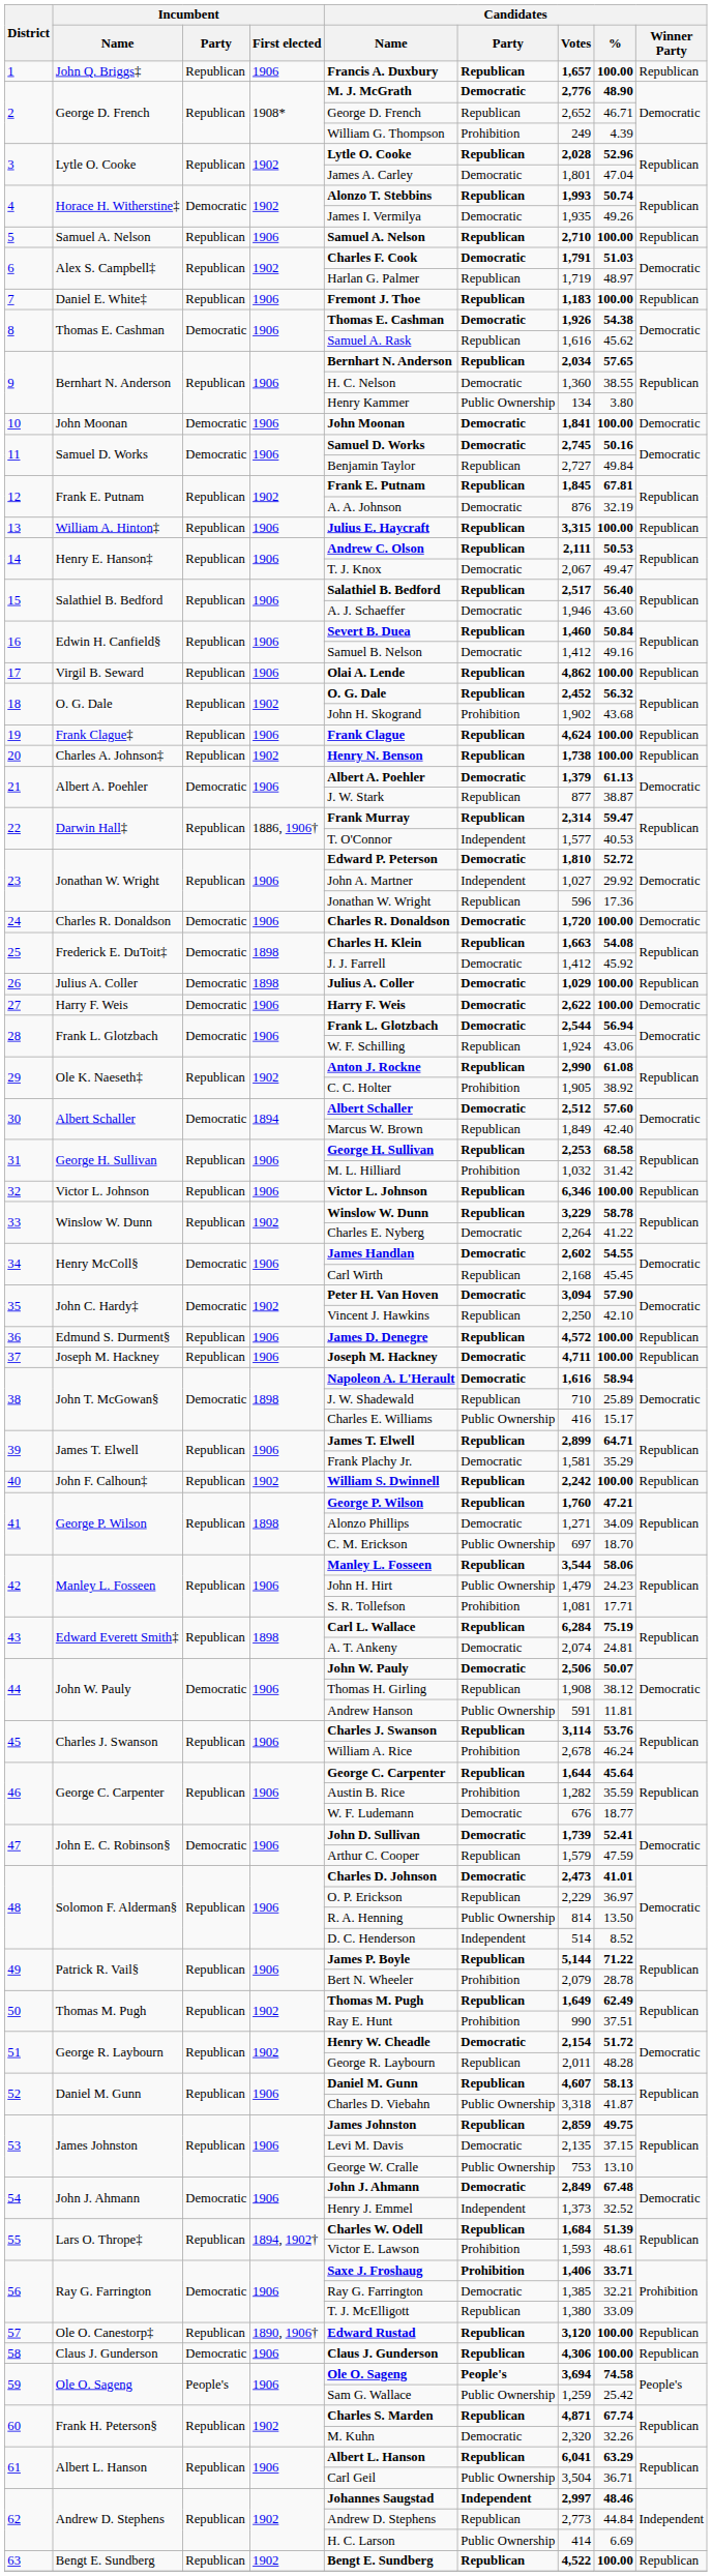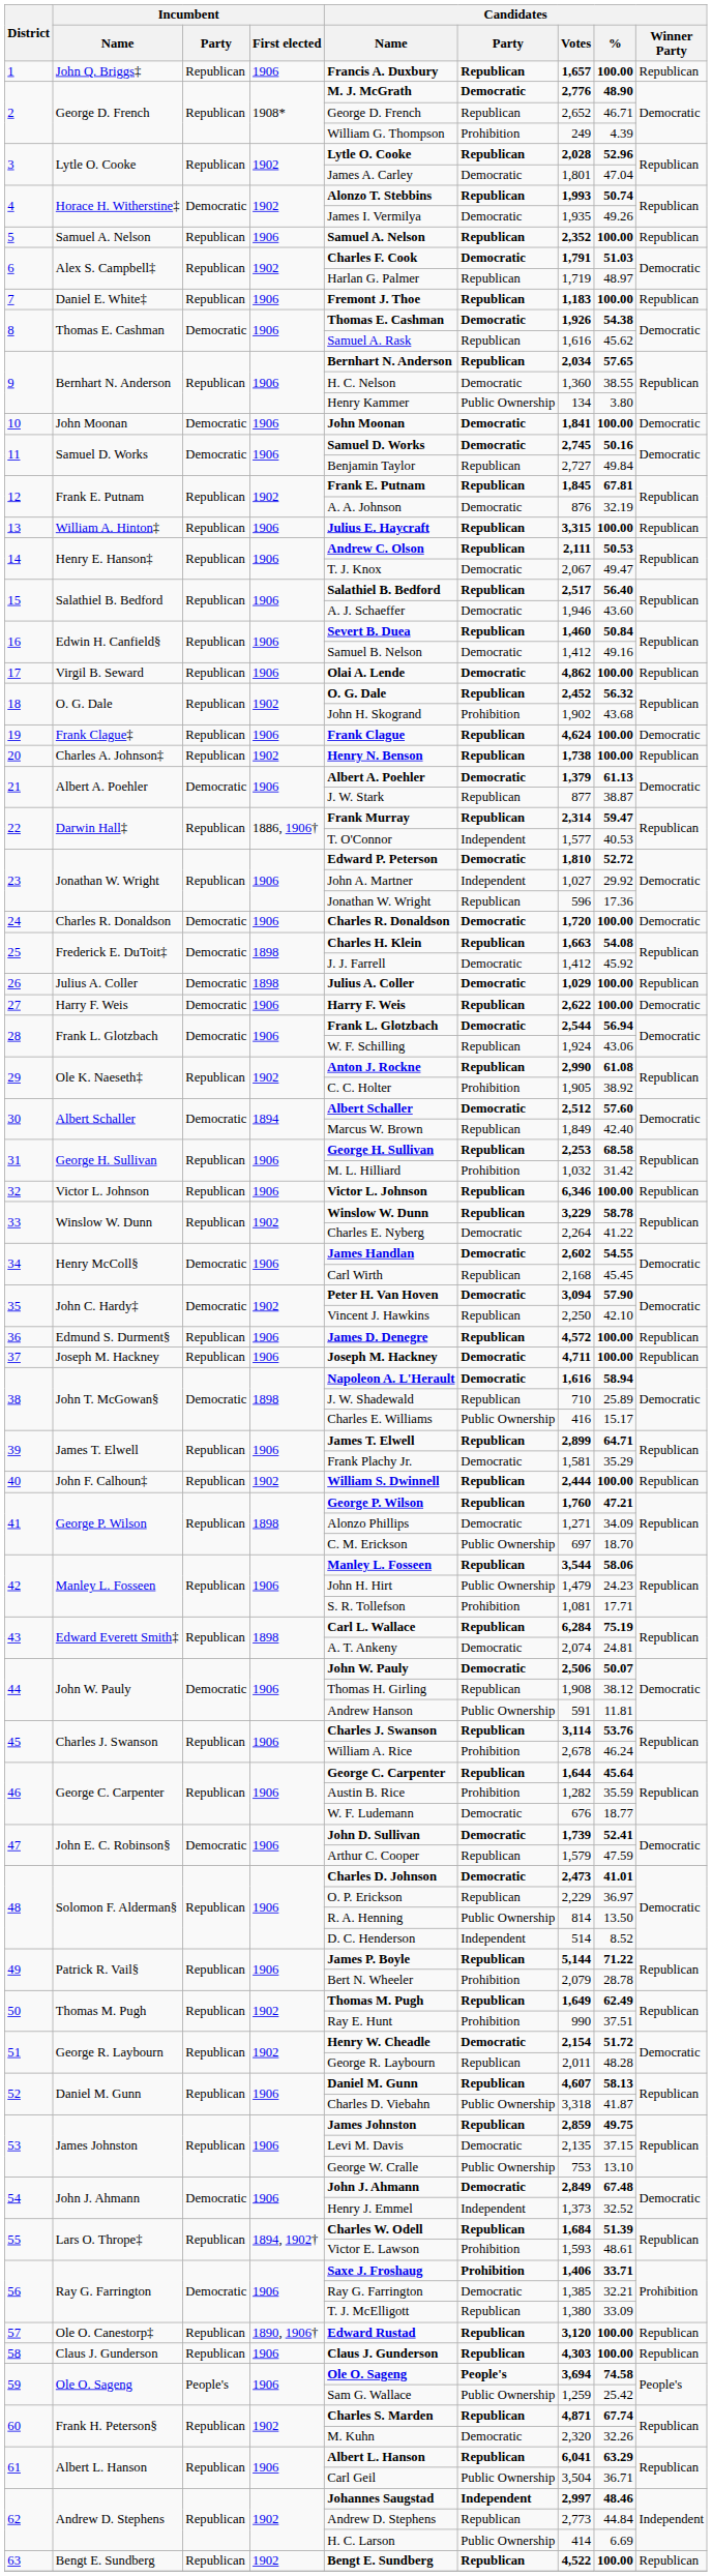5 | Candidates / Votes: 2,710 -> 2,352
17 | Candidates / Party: Republican -> Democratic
19 | Candidates / Winner Party: Republican -> Democratic
27 | Candidates / Party: Democratic -> Republican
40 | Candidates / Votes: 2,242 -> 2,444
58 | Incumbent / Party: Democratic -> Republican
58 | Candidates / Votes: 4,306 -> 4,303
